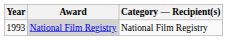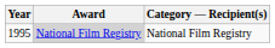row 2 | Year: 1993 -> 1995
